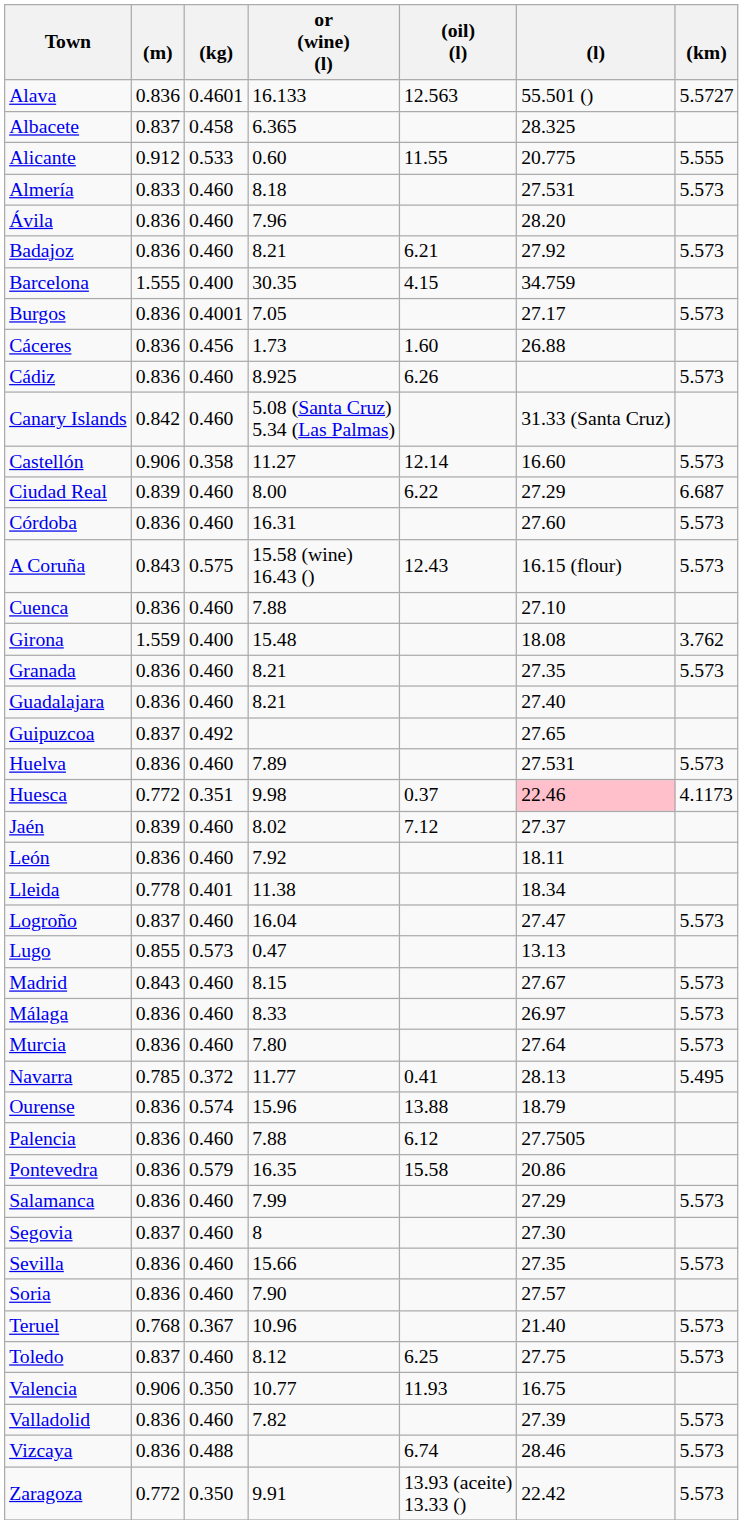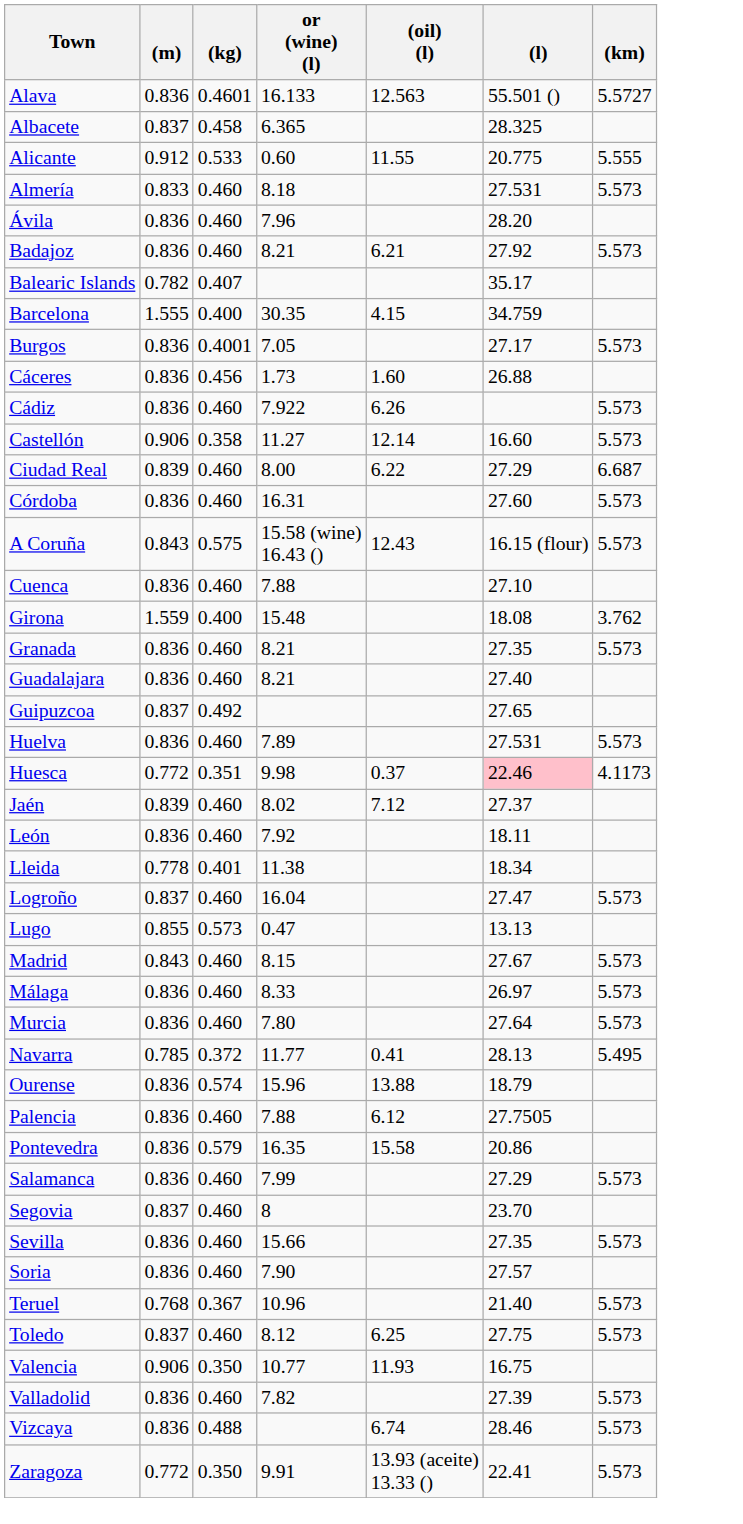+ row: Balearic Islands | 0.782 | 0.407 | 35.17
Cádiz | or (wine) (l): 8.925 -> 7.922
- row: Canary Islands | 0.842 | 0.460 | 5.08 (Santa Cruz) 5.34 (Las Palmas) | 31.33 (Santa Cruz)
Segovia | (l): 27.30 -> 23.70
Zaragoza | (l): 22.42 -> 22.41
